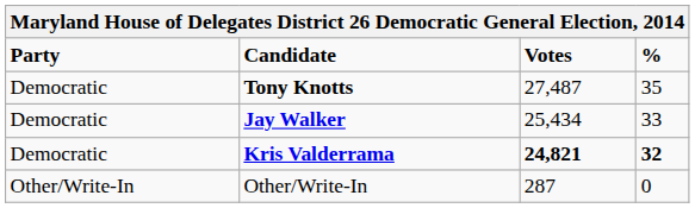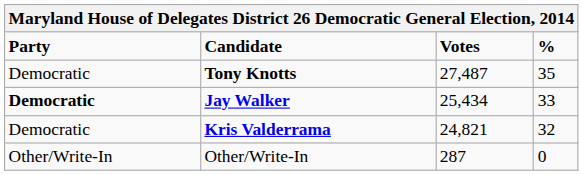Jay Walker | Party: normal -> bold
Kris Valderrama | Votes: bold -> normal
Kris Valderrama | %: bold -> normal
